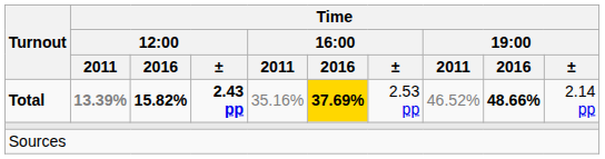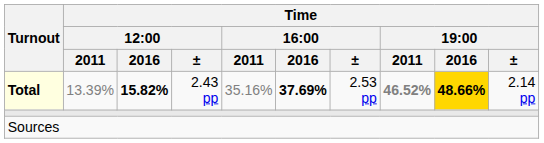Total | Turnout: no background -> lightyellow background
Total | Time / 12:00 / 2011: bold -> normal
Total | Time / 12:00 / ±: bold -> normal
Total | Time / 16:00 / 2016: gold background -> no background
Total | Time / 19:00 / 2011: normal -> bold
Total | Time / 19:00 / 2016: no background -> gold background
